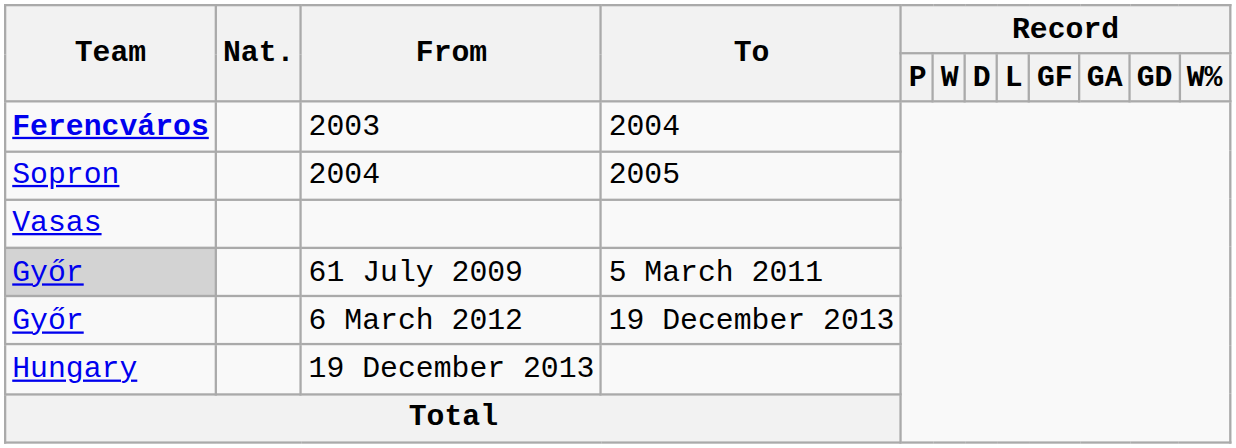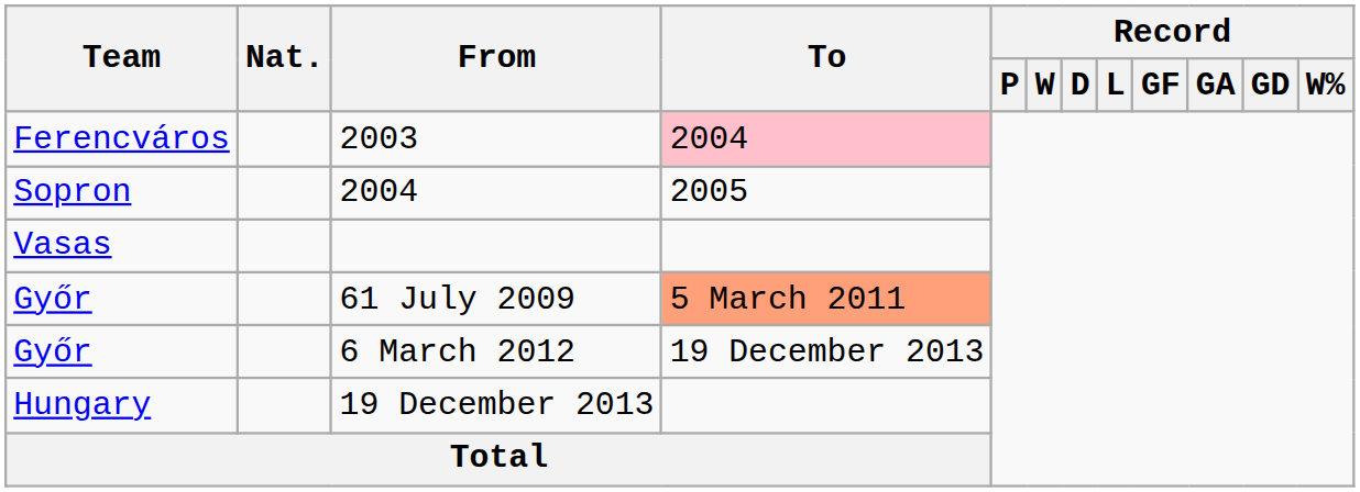2003 | Team: bold -> normal
2003 | To: no background -> pink background
61 July 2009 | Team: lightgrey background -> no background
61 July 2009 | To: no background -> lightsalmon background
